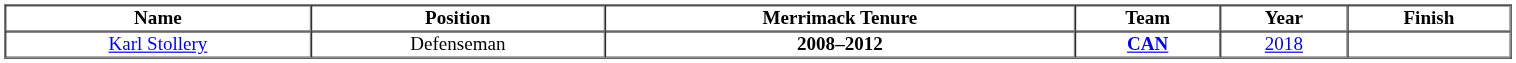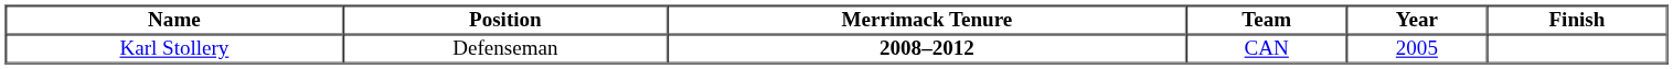Karl Stollery | Team: bold -> normal
Karl Stollery | Year: 2018 -> 2005
